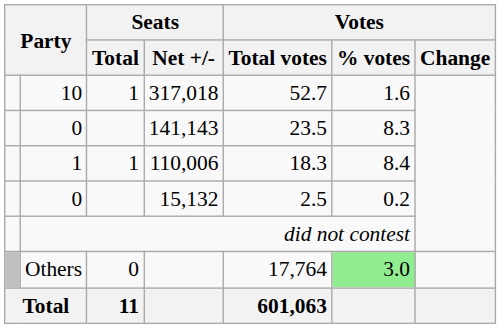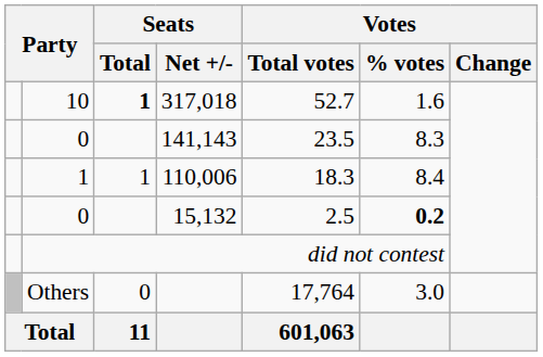10 | Seats / Total: normal -> bold
0 / 15,132 | Votes / % votes: normal -> bold
Others | Votes / % votes: lightgreen background -> no background
